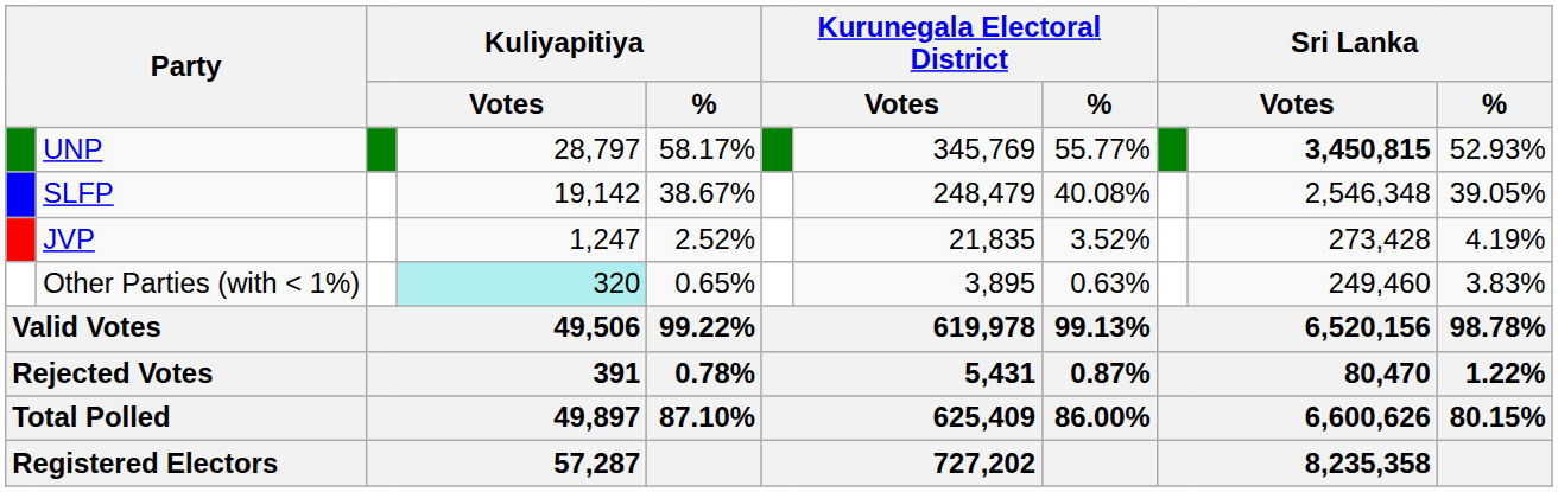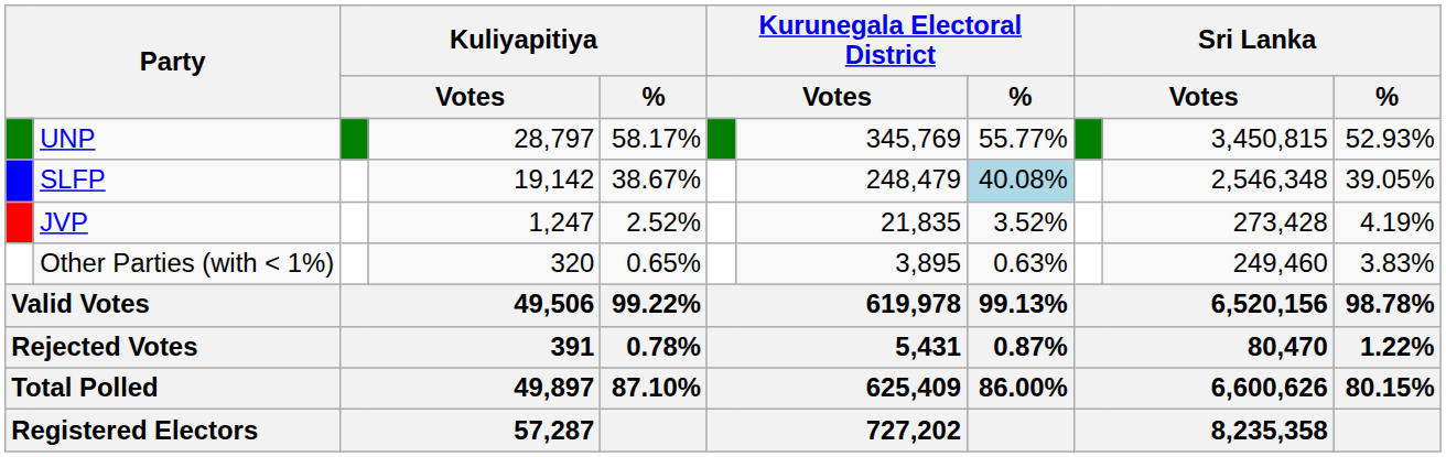UNP | column 10: bold -> normal
SLFP | Kurunegala Electoral District / %: no background -> lightblue background
Other Parties (with < 1%) | column 4: paleturquoise background -> no background
